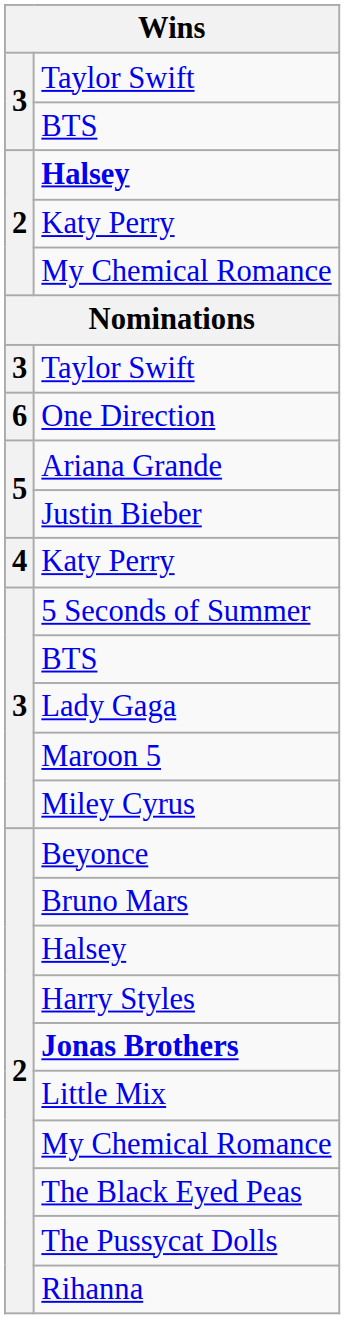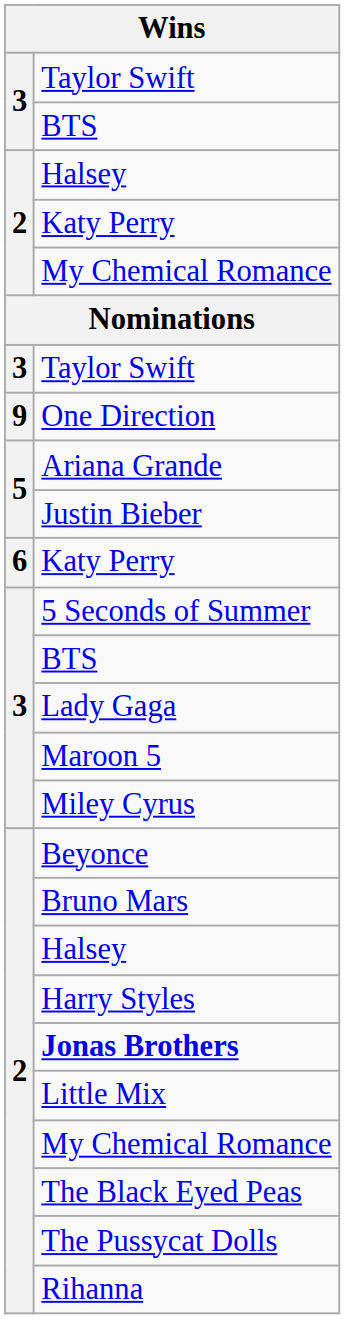row 4 | column 2: bold -> normal
row 9 | column 1: 6 -> 9
row 12 | column 1: 4 -> 6
